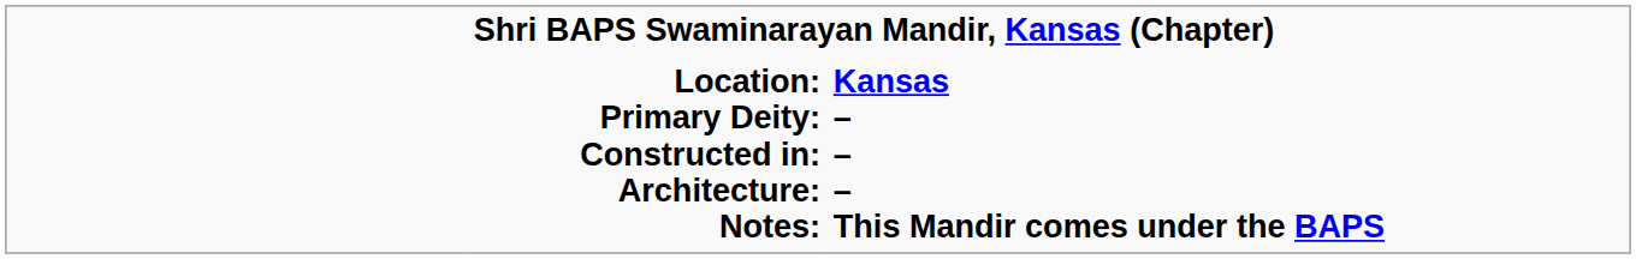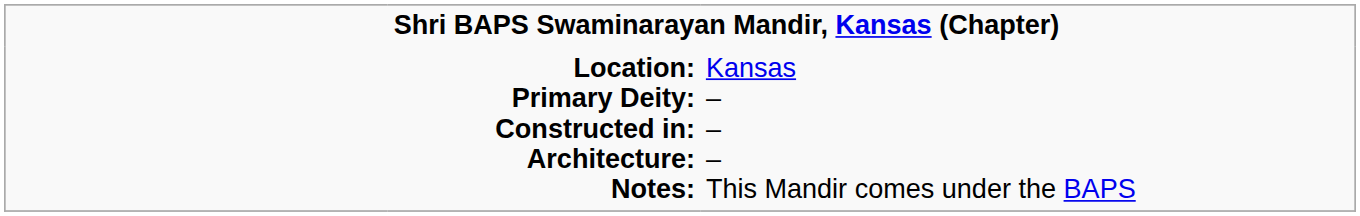row 2 | column 3: bold -> normal
